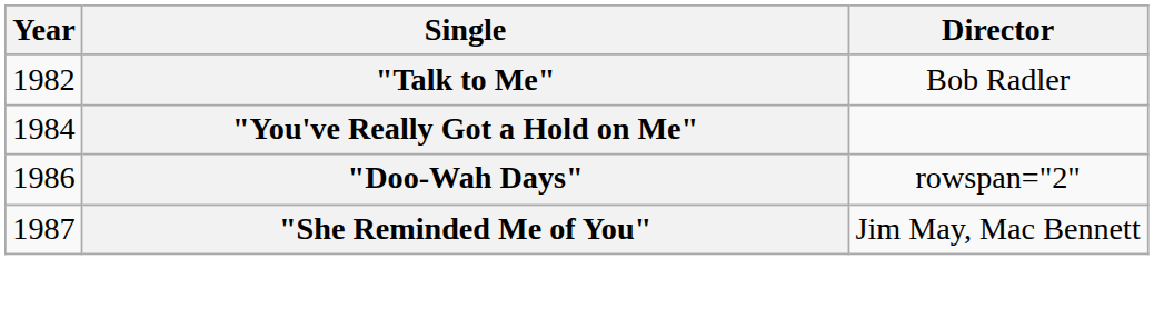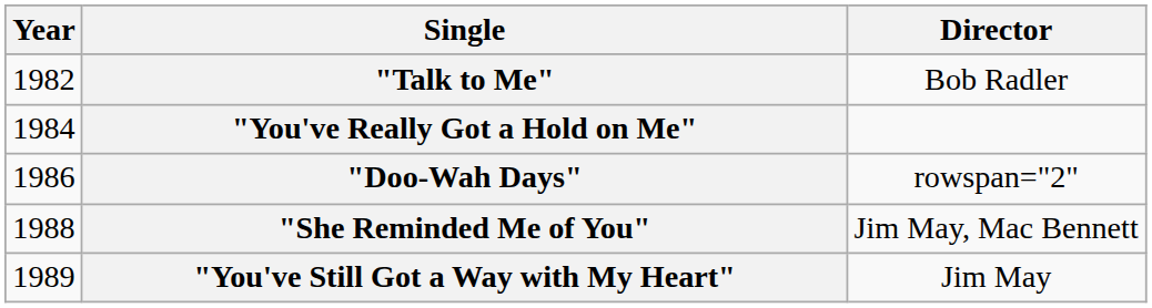"She Reminded Me of You" | Year: 1987 -> 1988
+ row: 1989 | "You've Still Got a Way with My Heart" | Jim May
